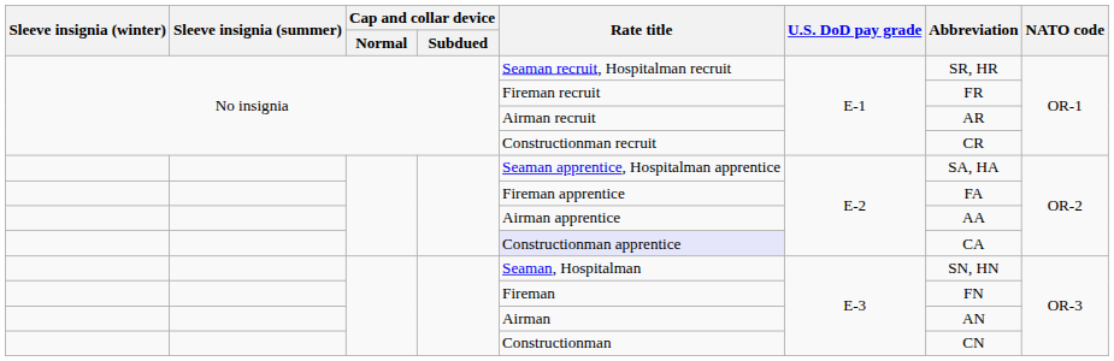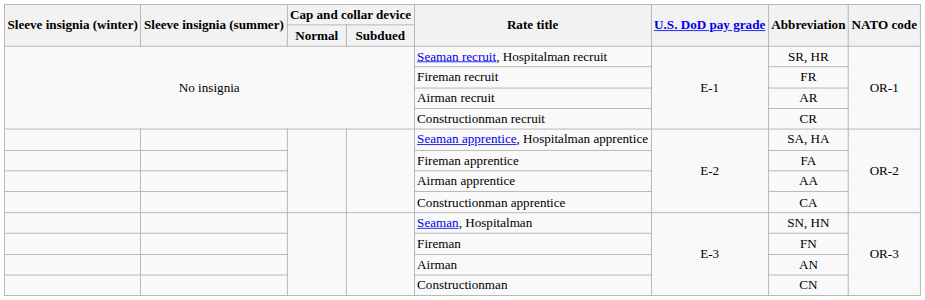row 10 | Rate title: lavender background -> no background
